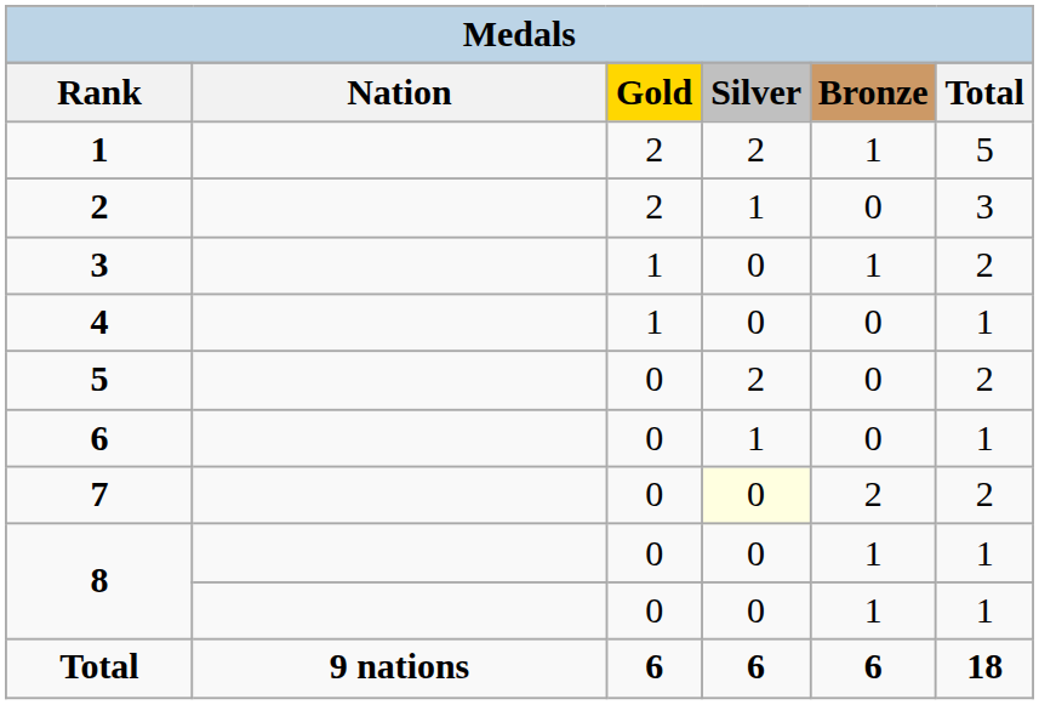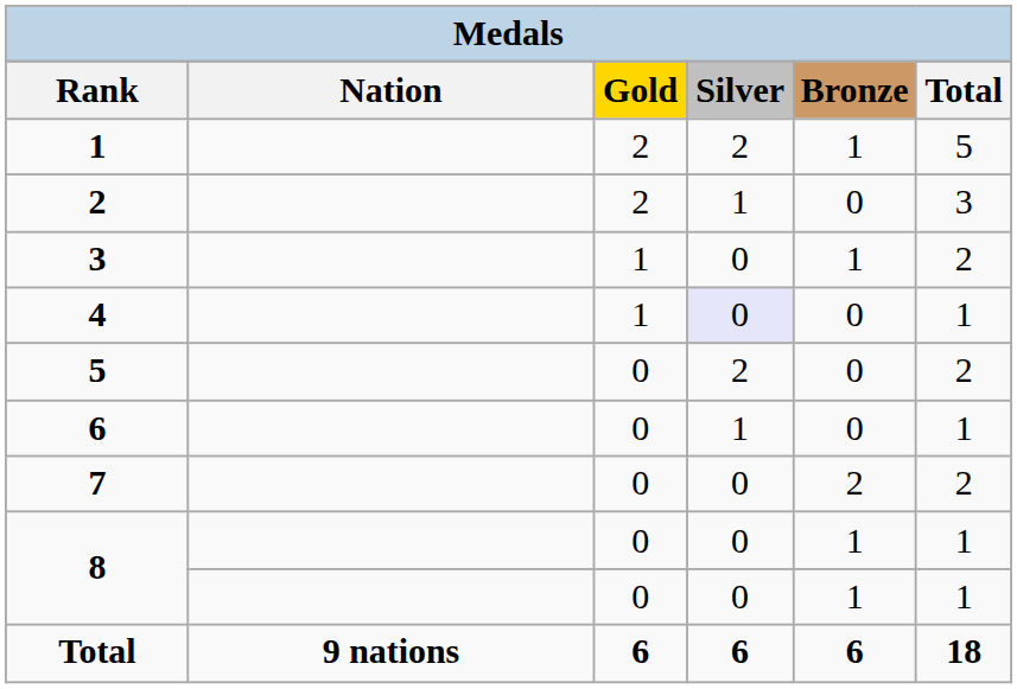4 | column 4: no background -> lavender background
7 | column 4: lightyellow background -> no background
